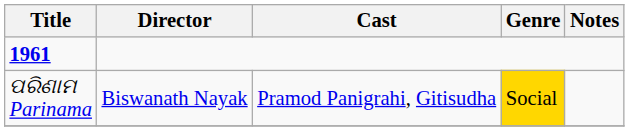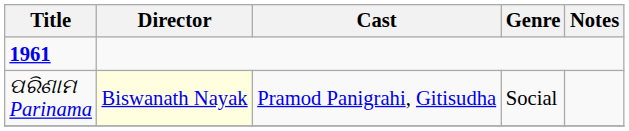ପରିଣାମ Parinama | Director: no background -> lightyellow background
ପରିଣାମ Parinama | Genre: gold background -> no background
